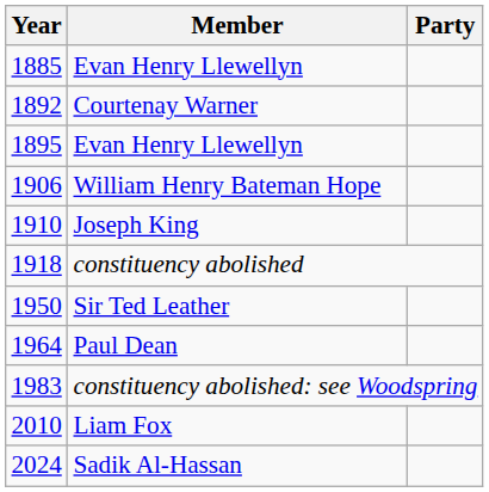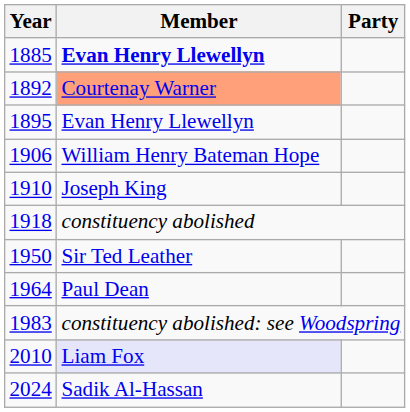1885 / Evan Henry Llewellyn | Member: normal -> bold
Courtenay Warner | Member: no background -> lightsalmon background
Liam Fox | Member: no background -> lavender background
